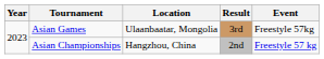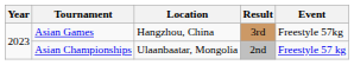Asian Games | Location: Ulaanbaatar, Mongolia -> Hangzhou, China
Asian Championships | Location: Hangzhou, China -> Ulaanbaatar, Mongolia
